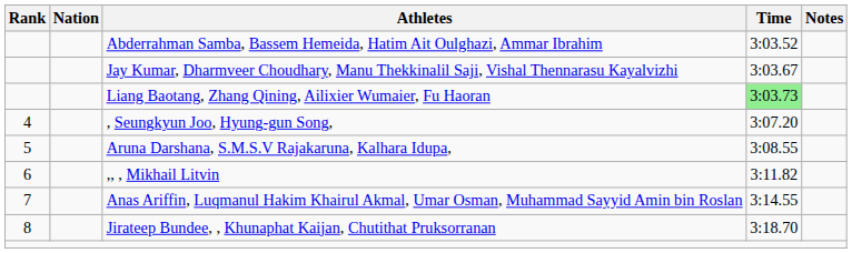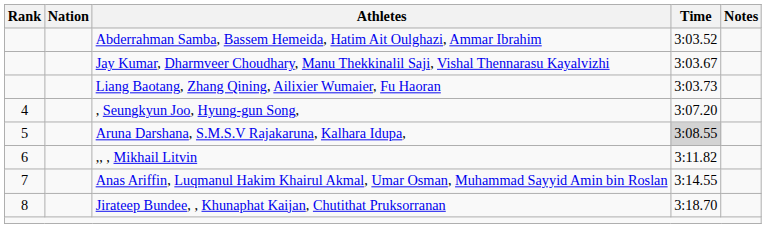Liang Baotang, Zhang Qining, Ailixier Wumaier, Fu Haoran | Time: lightgreen background -> no background
Aruna Darshana, S.M.S.V Rajakaruna, Kalhara Idupa, | Time: no background -> lightgrey background
